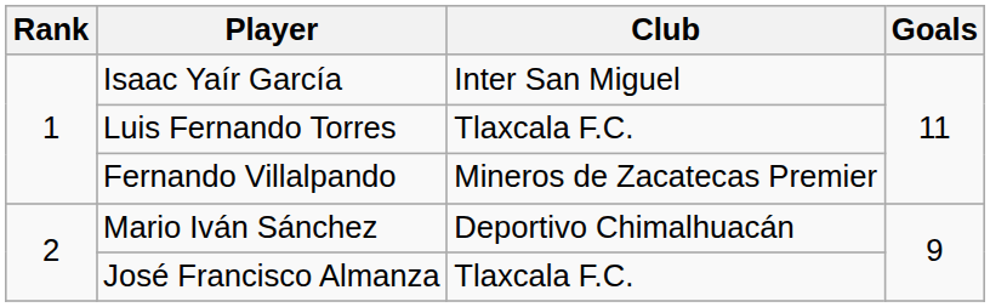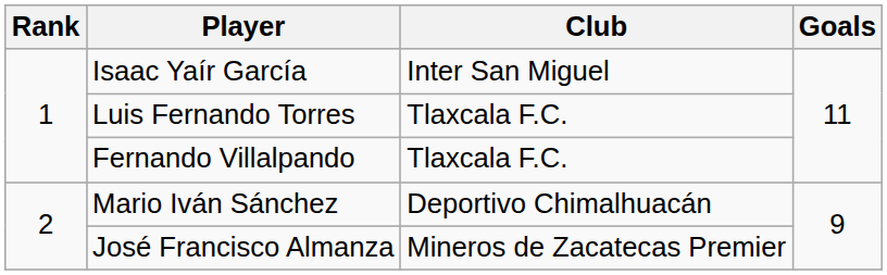Fernando Villalpando | Club: Mineros de Zacatecas Premier -> Tlaxcala F.C.
José Francisco Almanza | Club: Tlaxcala F.C. -> Mineros de Zacatecas Premier
